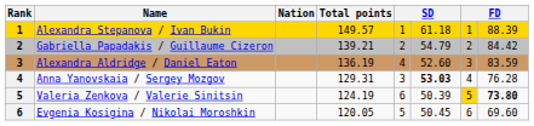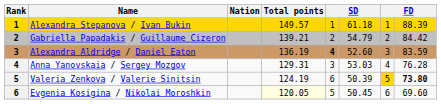Alexandra Aldridge / Daniel Eaton | column 5: normal -> bold
Anna Yanovskaia / Sergey Mozgov | column 6: bold -> normal
Evgenia Kosigina / Nikolai Moroshkin | Total points: no background -> lightyellow background
